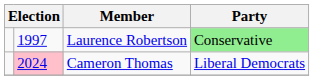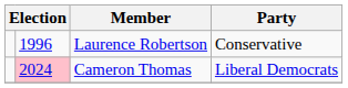Laurence Robertson | column 2: 1997 -> 1996
Laurence Robertson | Party: lightgreen background -> no background
